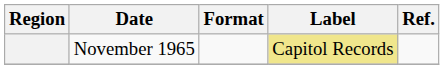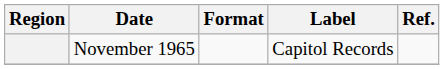November 1965 | Label: khaki background -> no background
